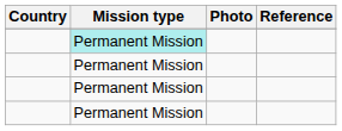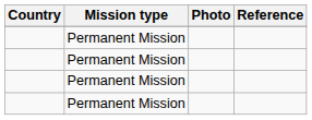row 2 | Mission type: paleturquoise background -> no background
